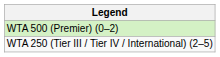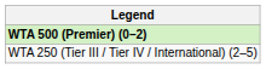row 2 | column 1: normal -> bold
